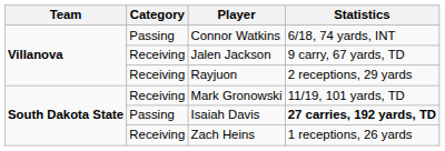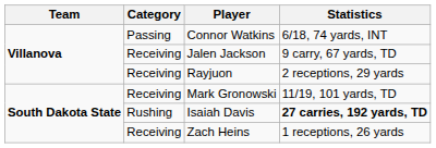Isaiah Davis | Category: Passing -> Rushing
